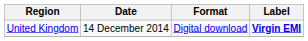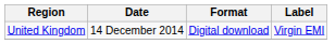United Kingdom | Label: bold -> normal
